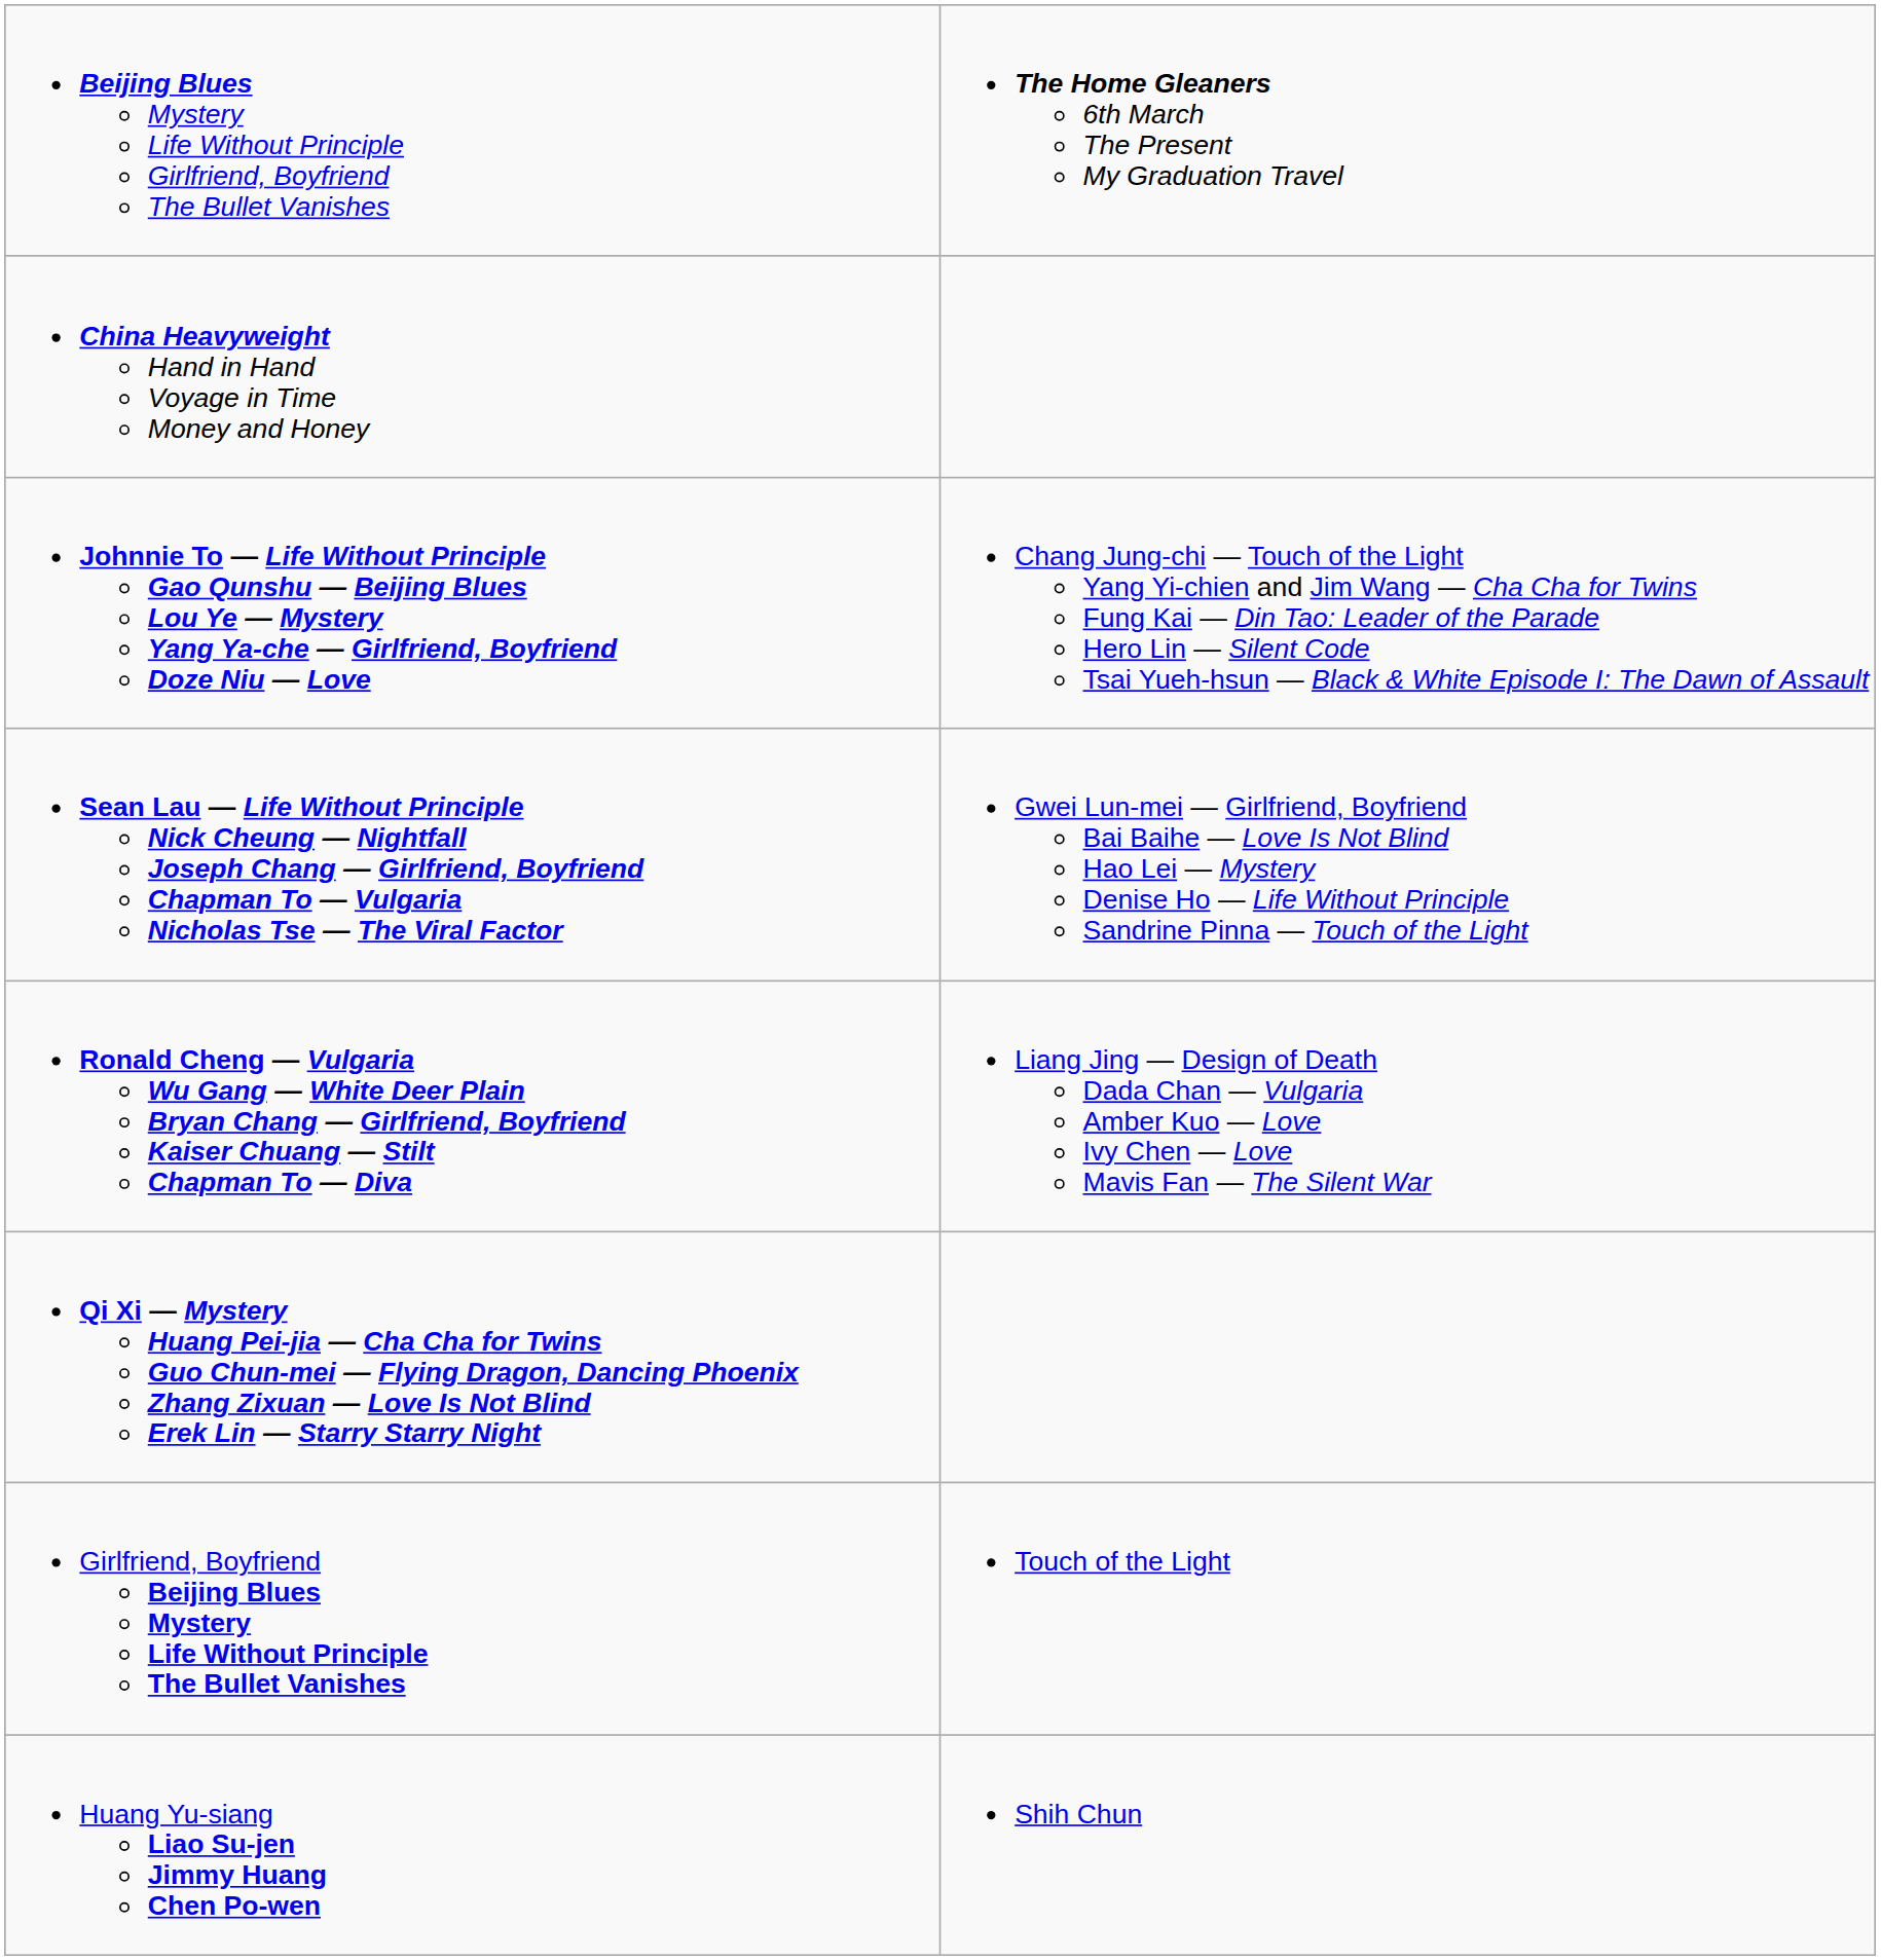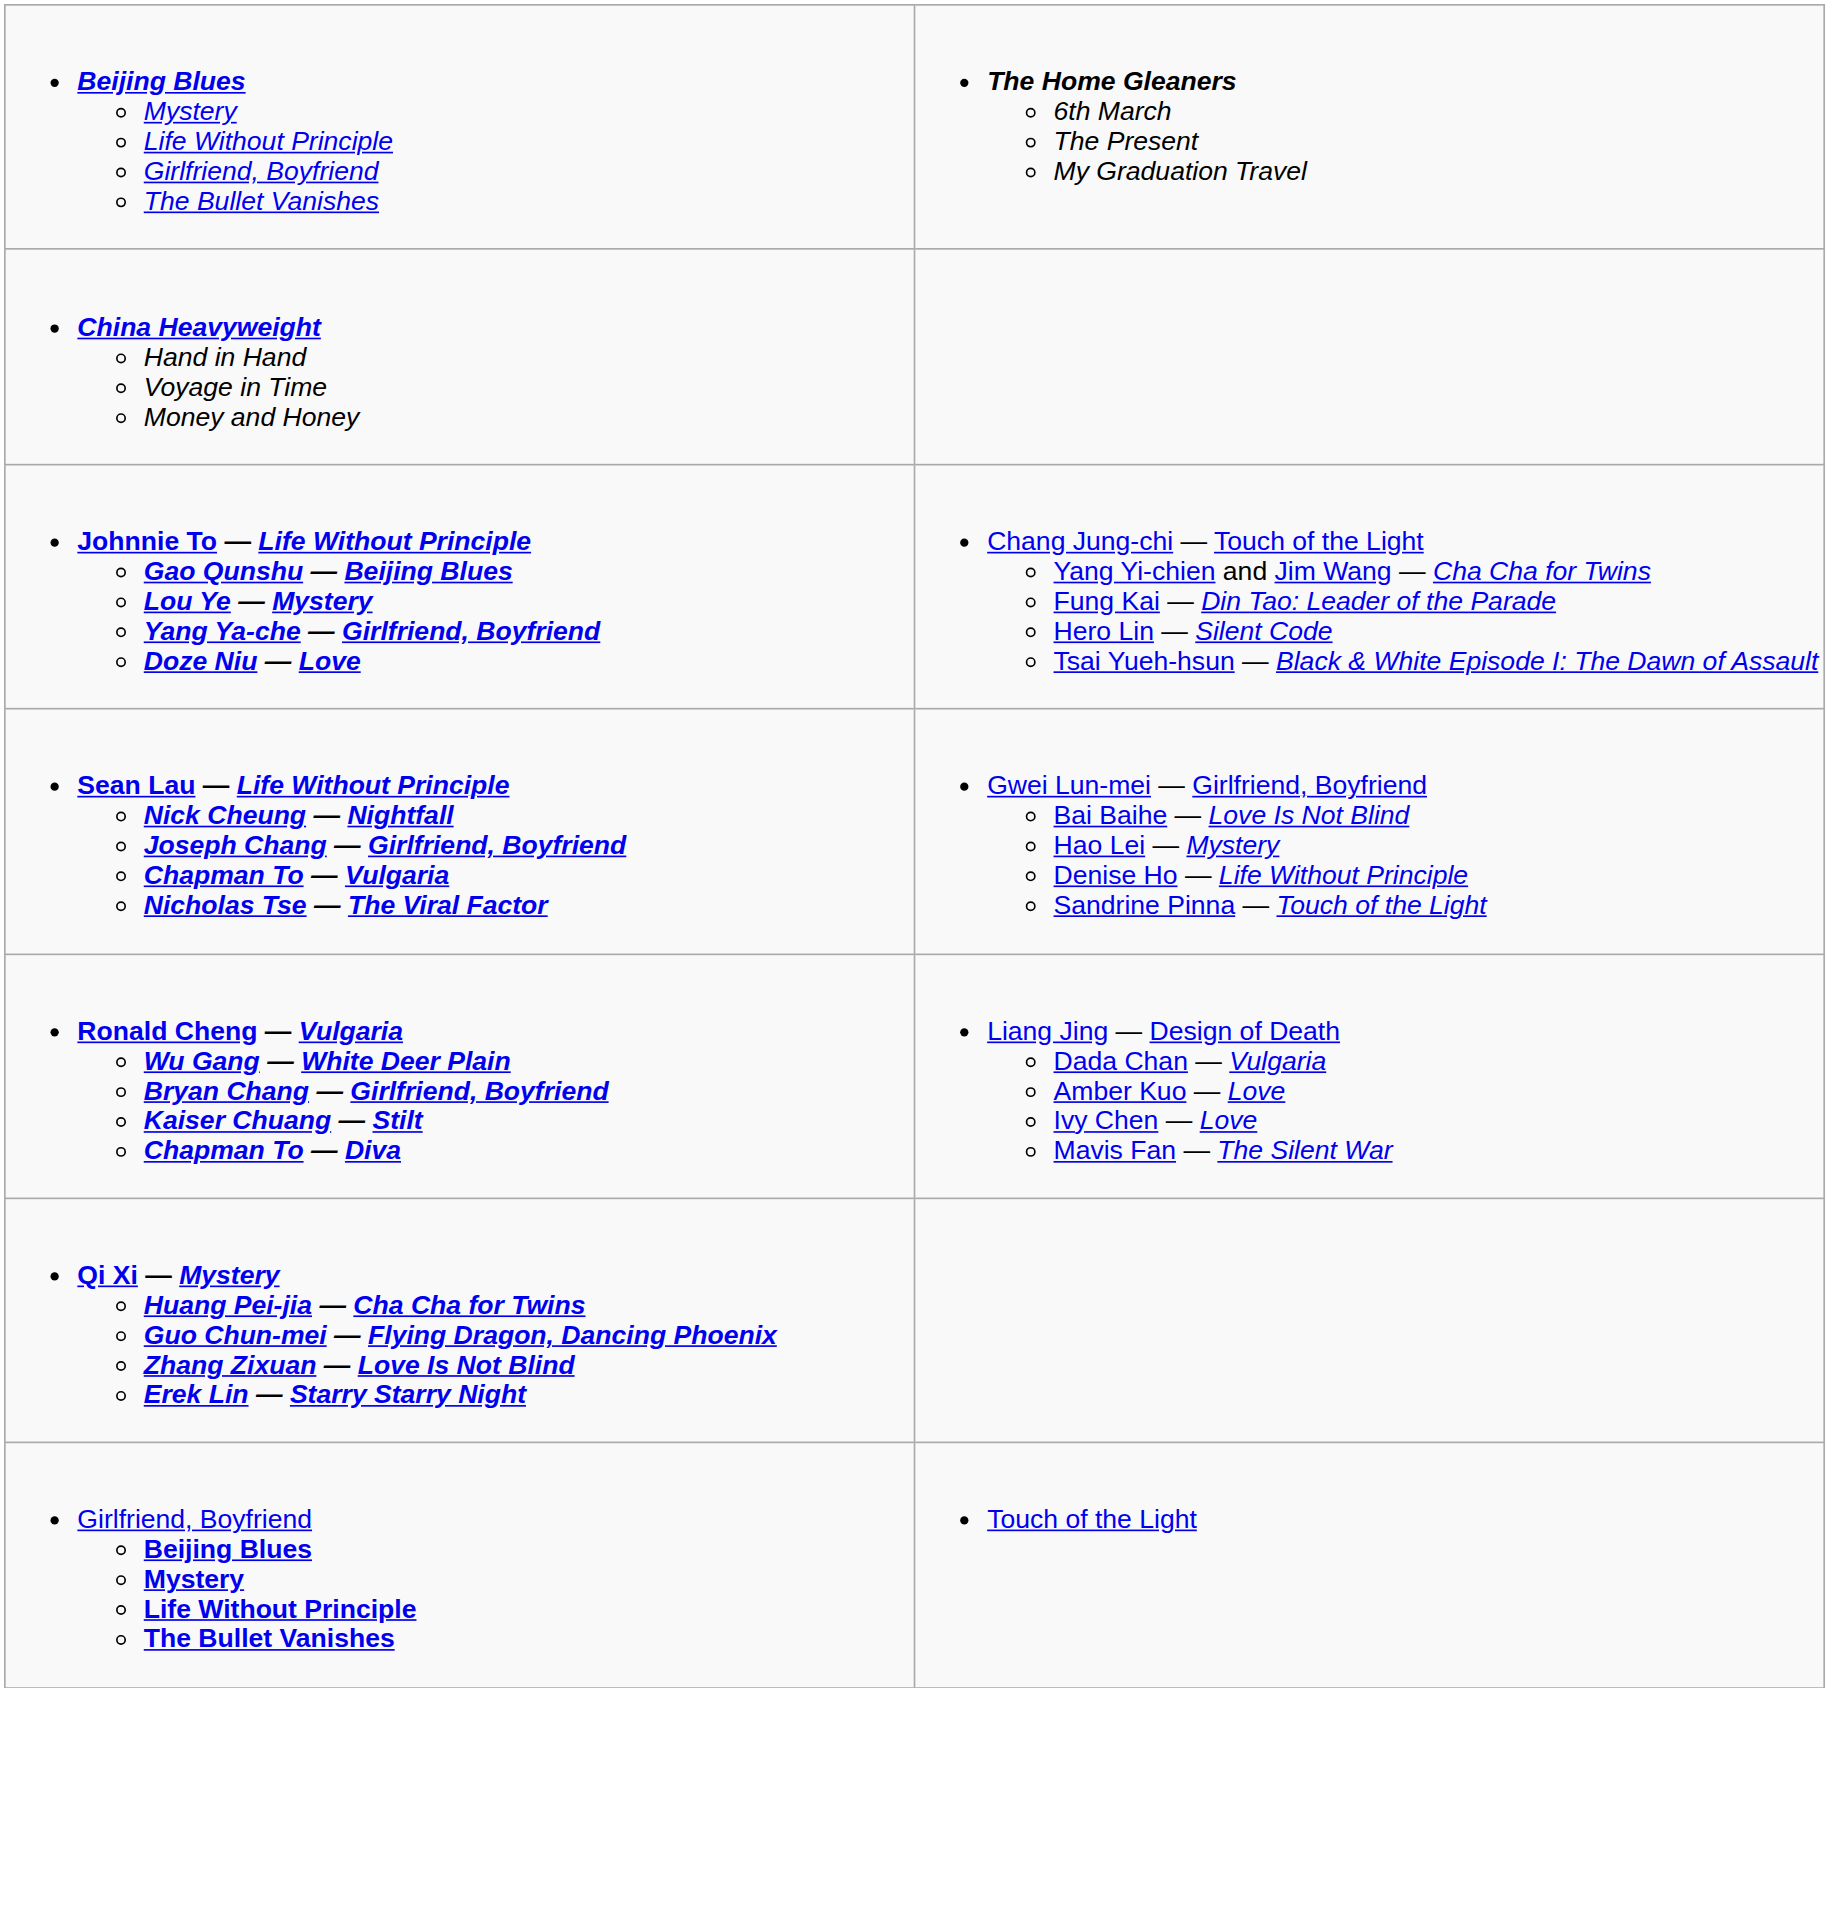- row: Huang Yu-siang Liao Su-jen Jimmy Huang Chen Po-wen | Shih Chun
